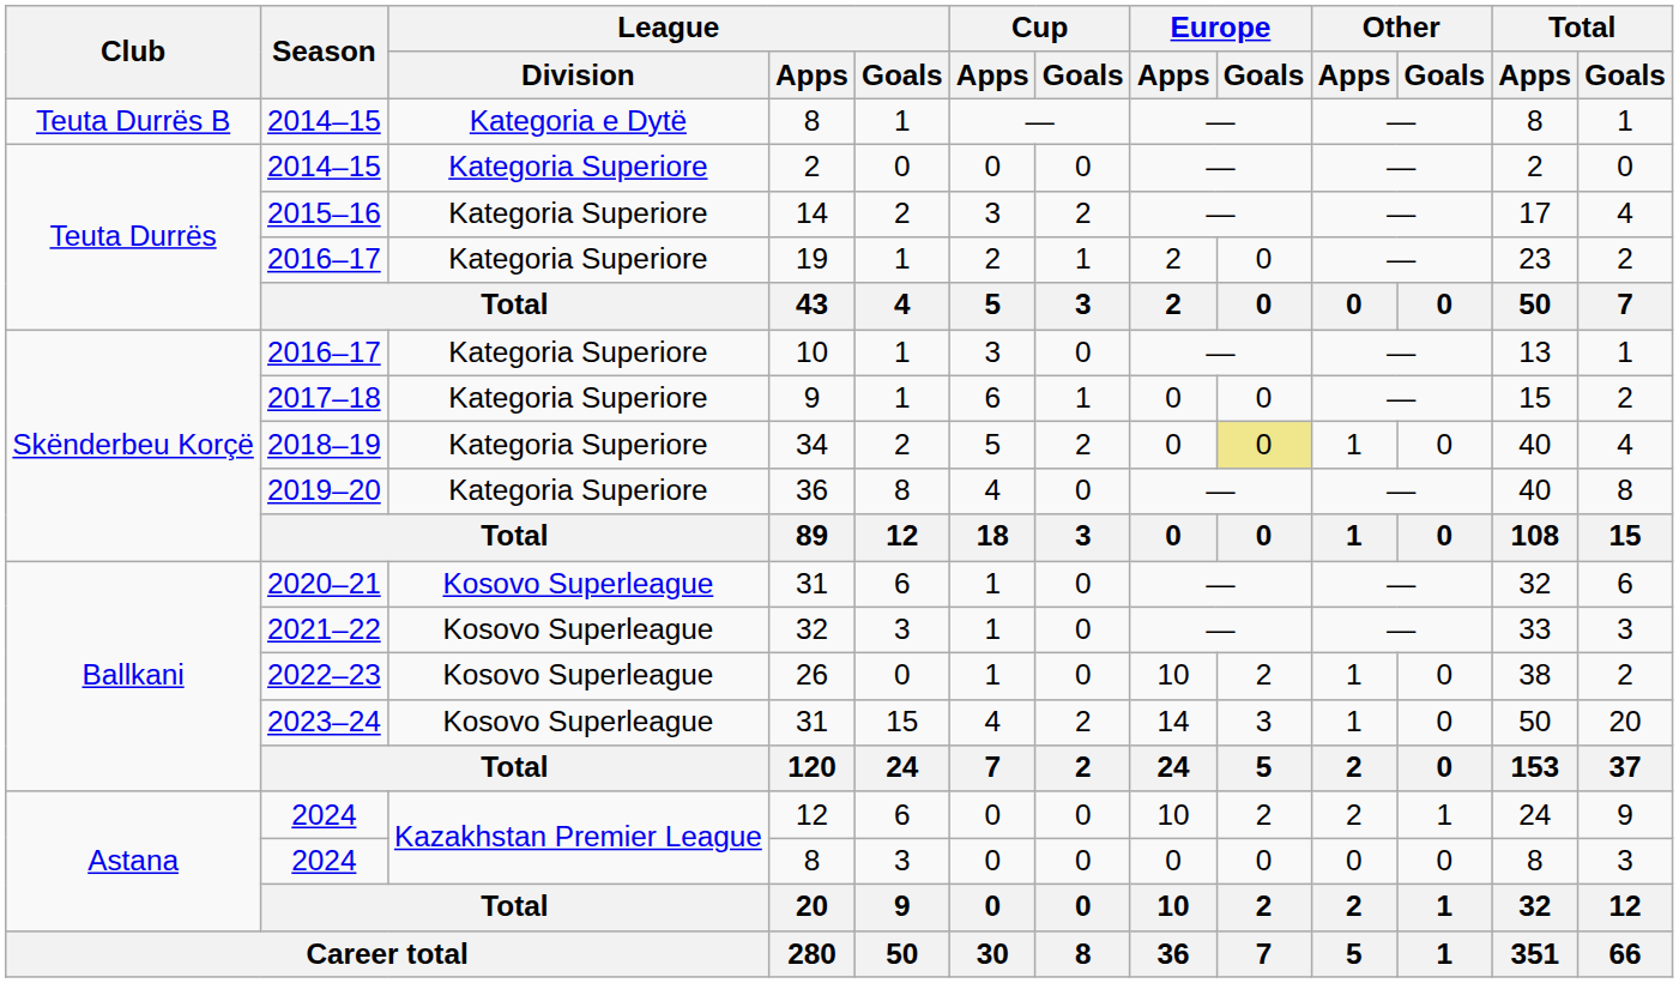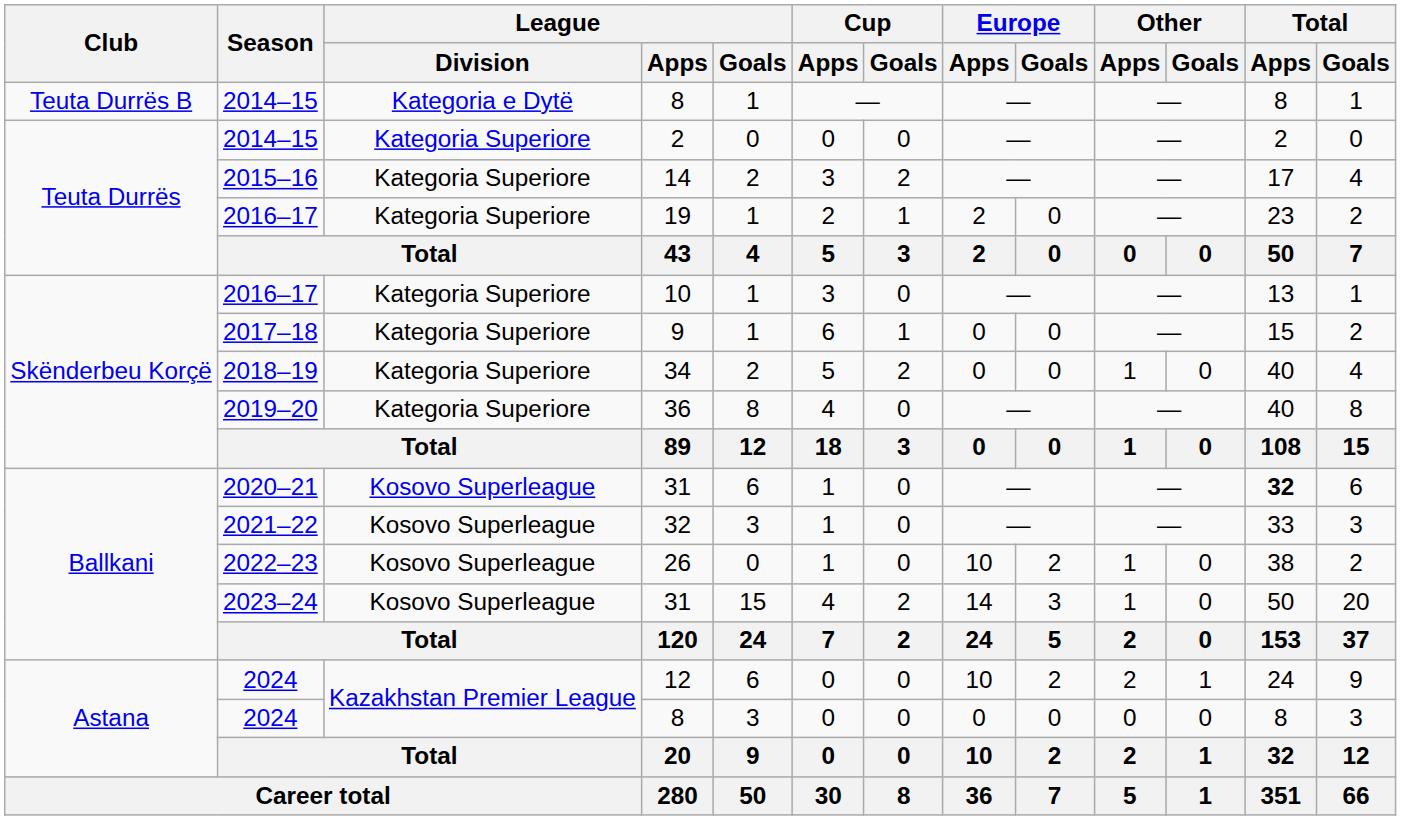34 | Europe / Goals: khaki background -> no background
2020–21 / 31 | Total / Apps: normal -> bold
